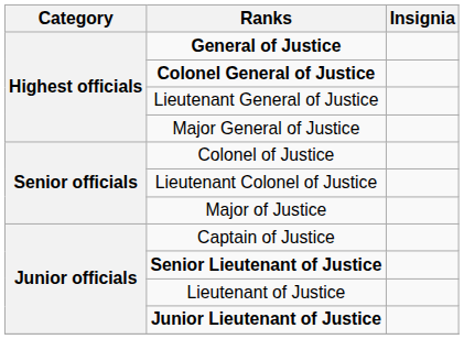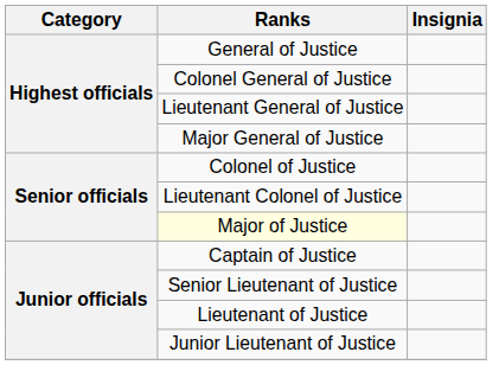General of Justice | Ranks: bold -> normal
Colonel General of Justice | Ranks: bold -> normal
Major of Justice | Ranks: no background -> lightyellow background
Senior Lieutenant of Justice | Ranks: bold -> normal
Junior Lieutenant of Justice | Ranks: bold -> normal
